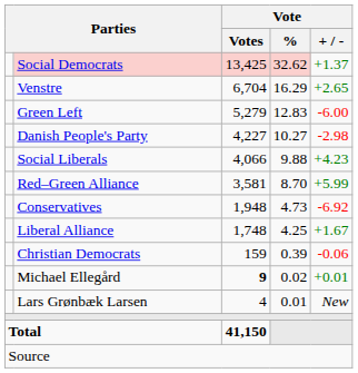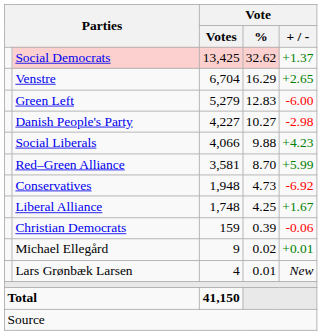Michael Ellegård | Vote / Votes: bold -> normal
